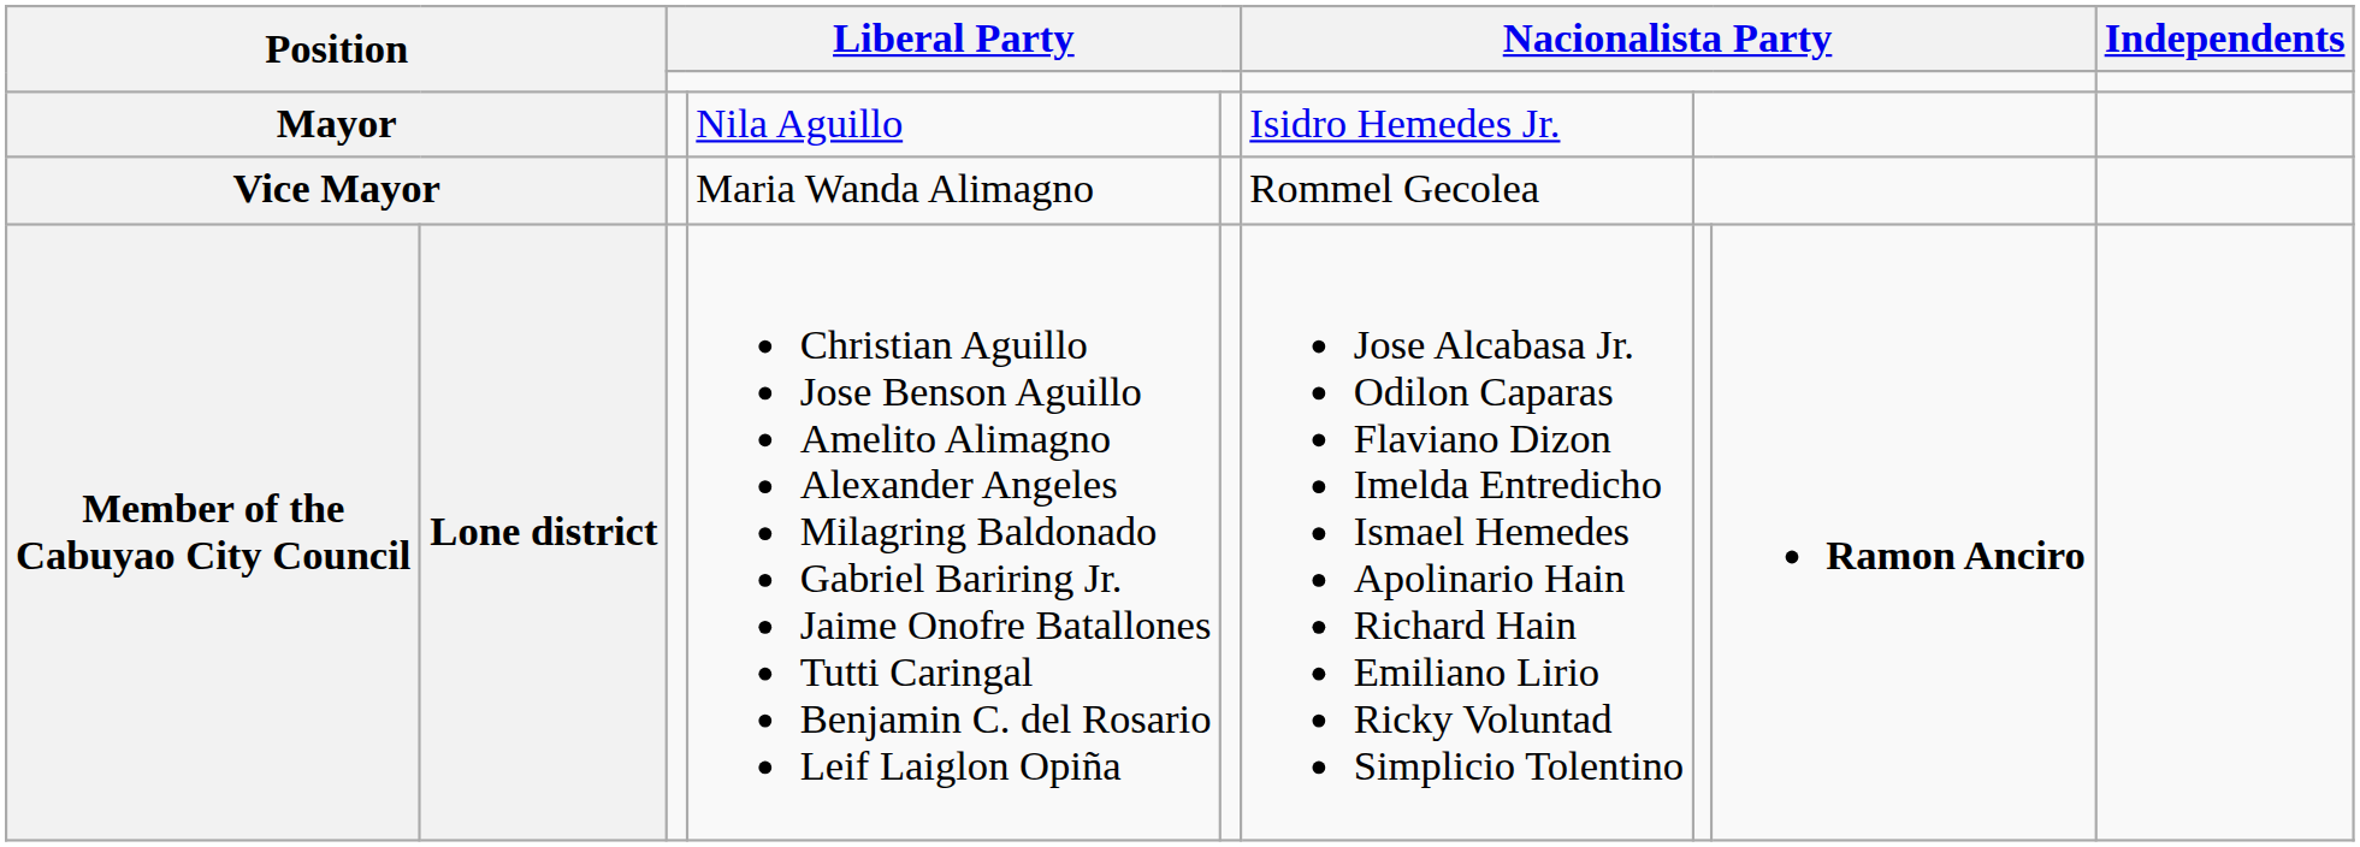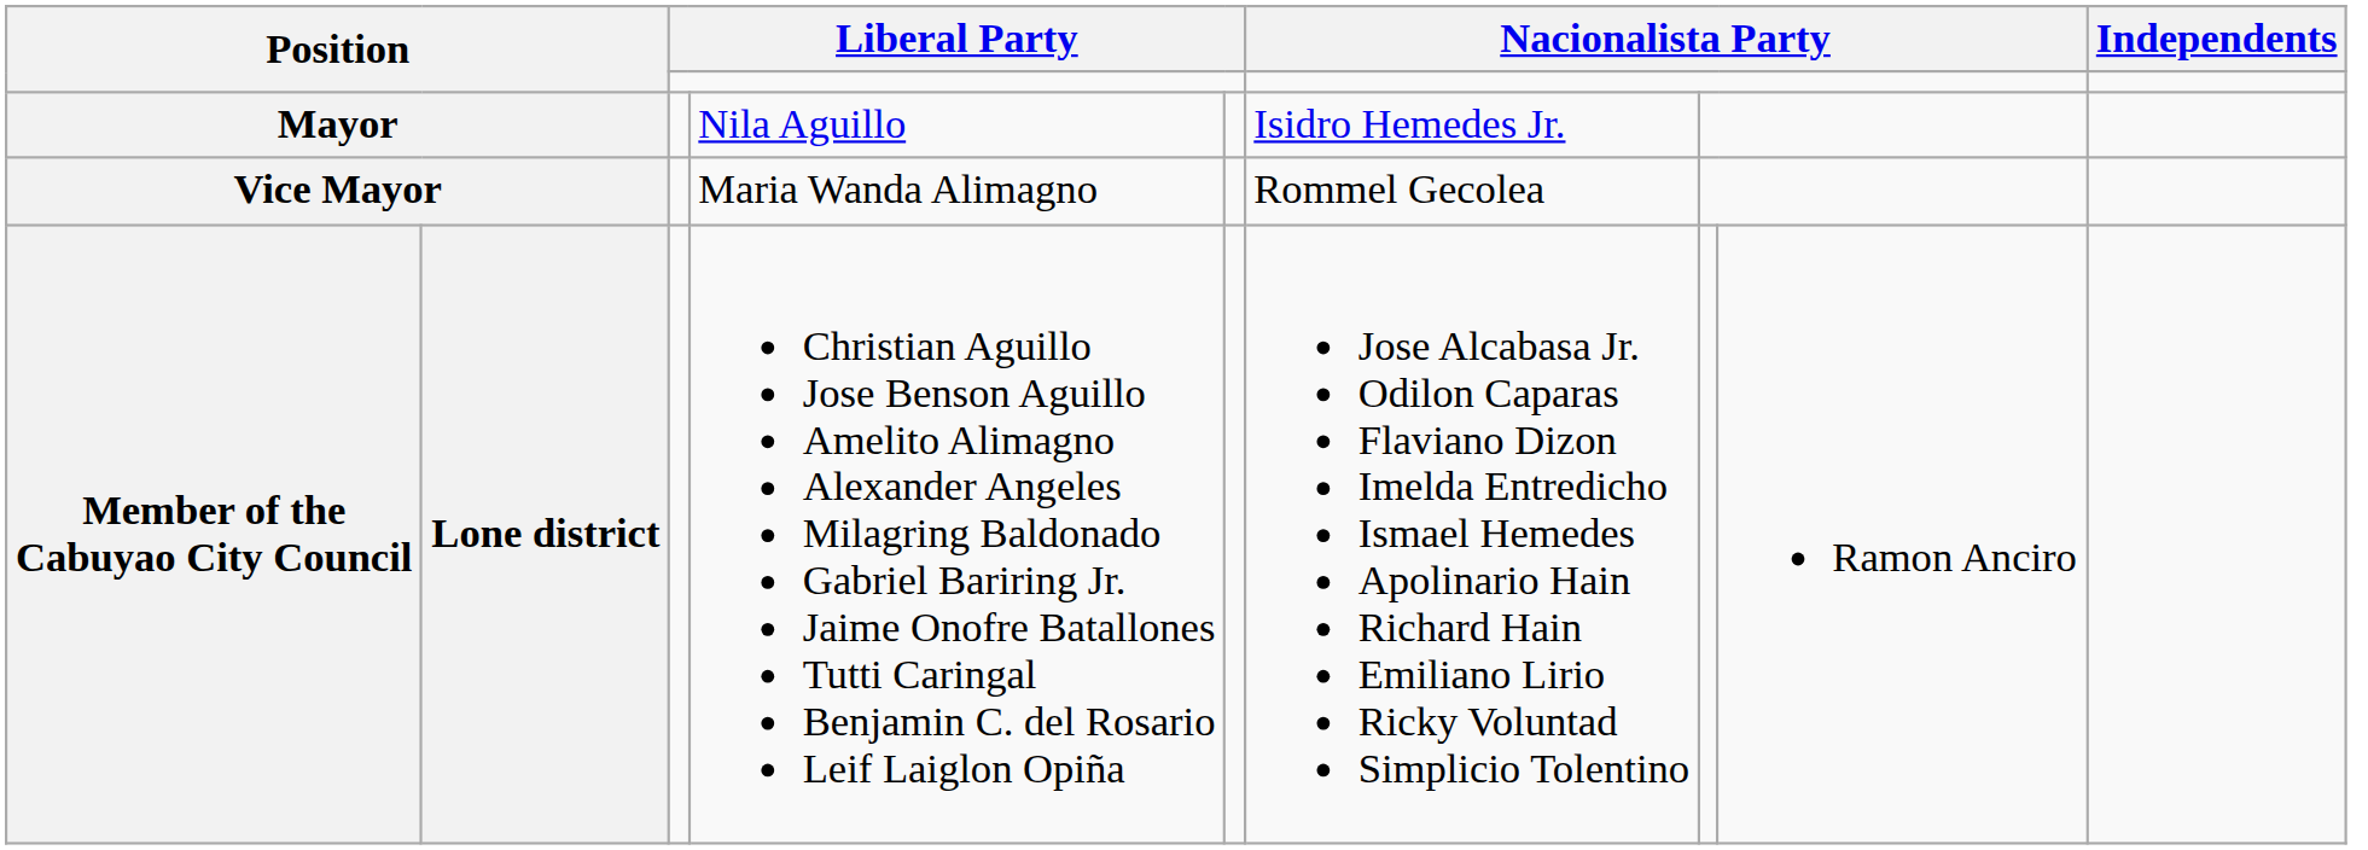Member of the Cabuyao City Council | column 8: bold -> normal
